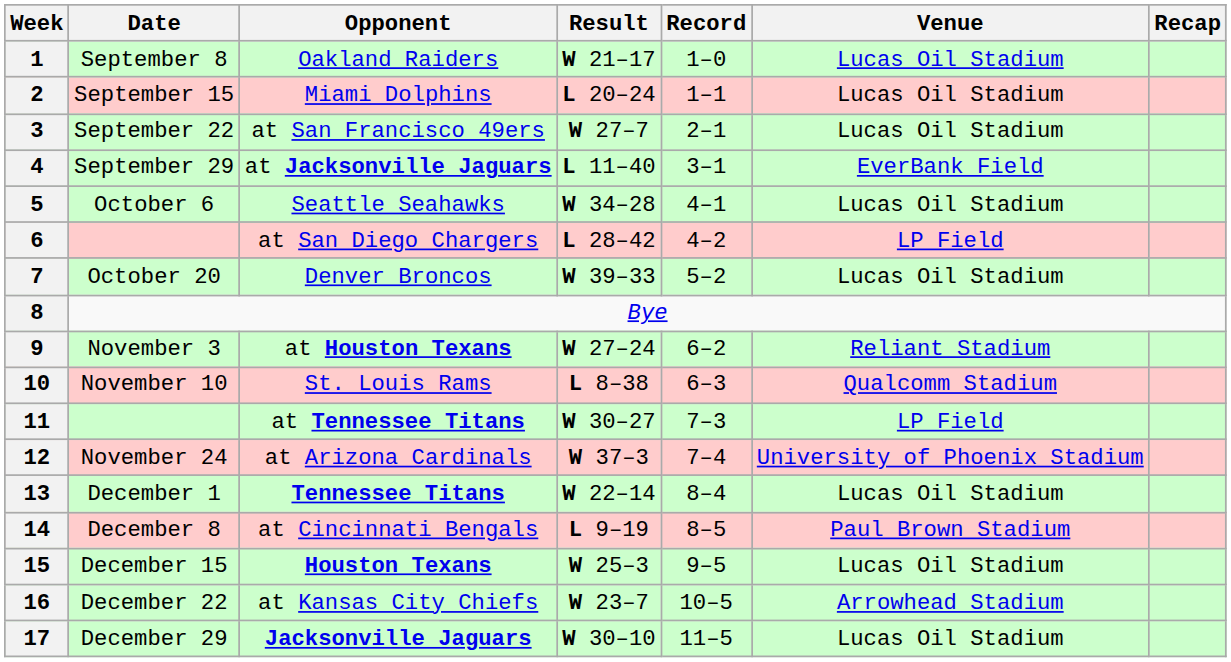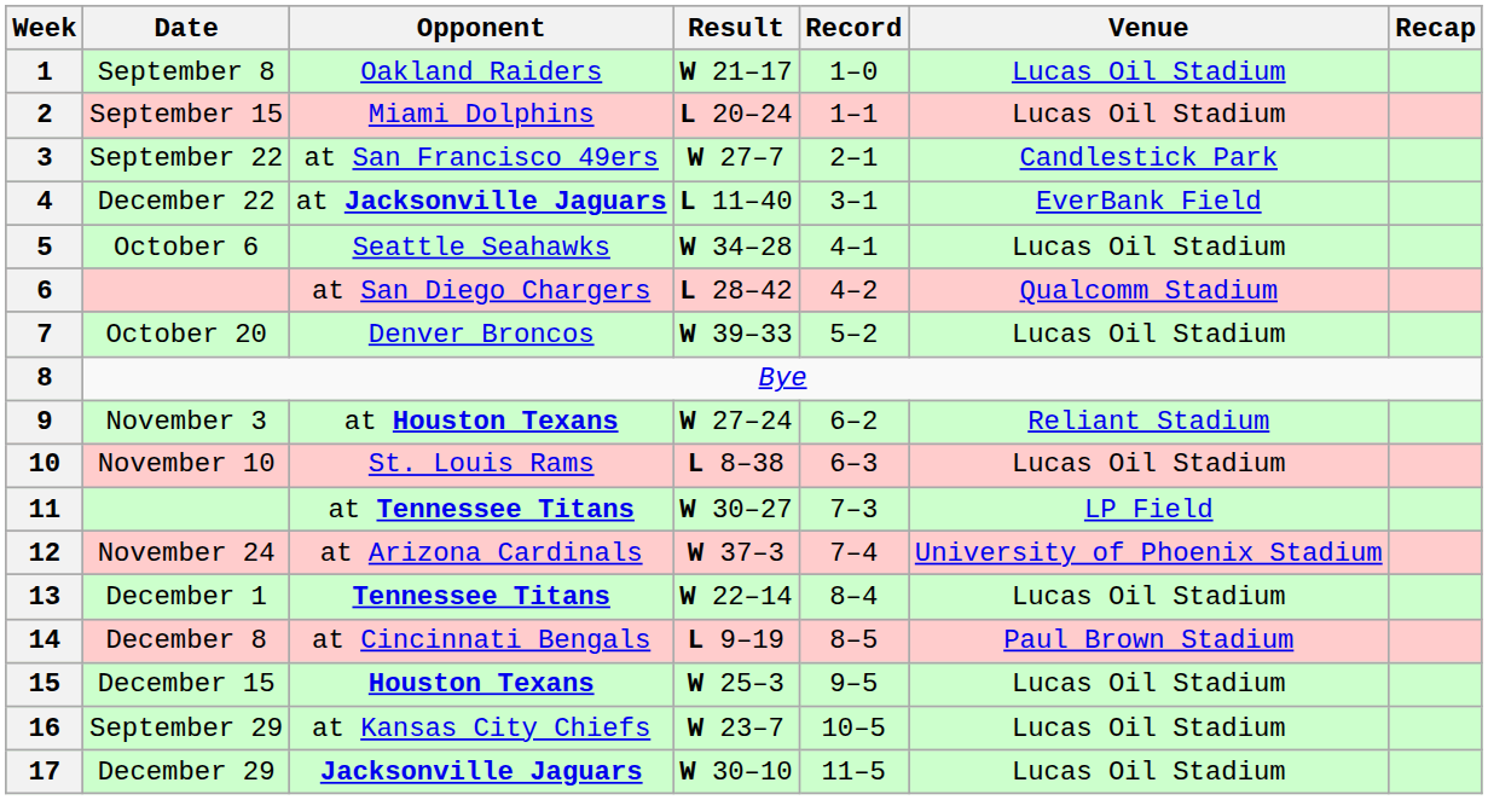3 | Venue: Lucas Oil Stadium -> Candlestick Park
4 | Date: September 29 -> December 22
6 | Venue: LP Field -> Qualcomm Stadium
10 | Venue: Qualcomm Stadium -> Lucas Oil Stadium
16 | Date: December 22 -> September 29
16 | Venue: Arrowhead Stadium -> Lucas Oil Stadium
